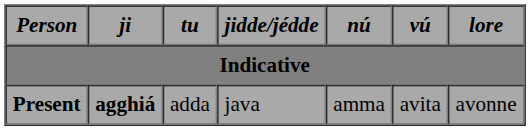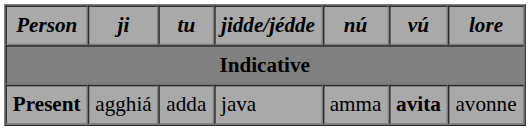Present | ji: bold -> normal
Present | vú: normal -> bold
